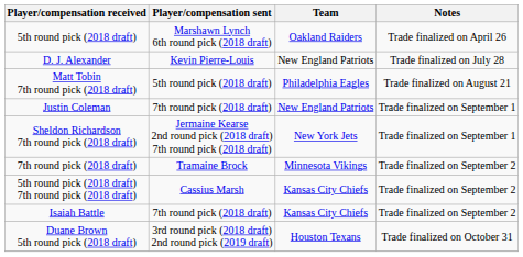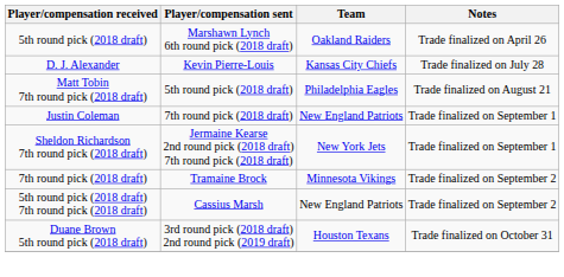D. J. Alexander | Team: New England Patriots -> Kansas City Chiefs
5th round pick (2018 draft) 7th round pick (2018 draft) | Team: Kansas City Chiefs -> New England Patriots
- row: Isaiah Battle | 7th round pick (2018 draft) | Kansas City Chiefs | Trade finalized on September 2
